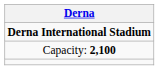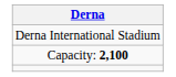row 2 | column 1: bold -> normal
